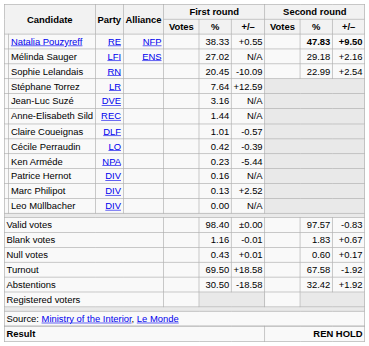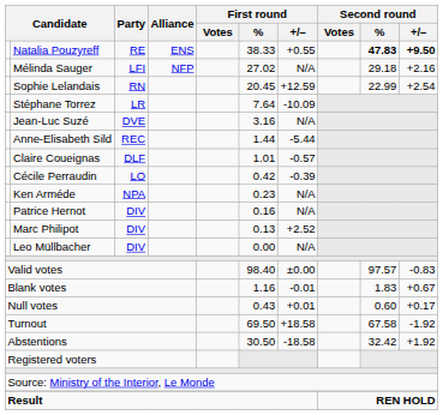Natalia Pouzyreff | Alliance: NFP -> ENS
Mélinda Sauger | Alliance: ENS -> NFP
Sophie Lelandais | First round / +/–: -10.09 -> +12.59
Stéphane Torrez | First round / +/–: +12.59 -> -10.09
Anne-Elisabeth Sild | First round / +/–: N/A -> -5.44
Ken Arméde | First round / +/–: -5.44 -> N/A
